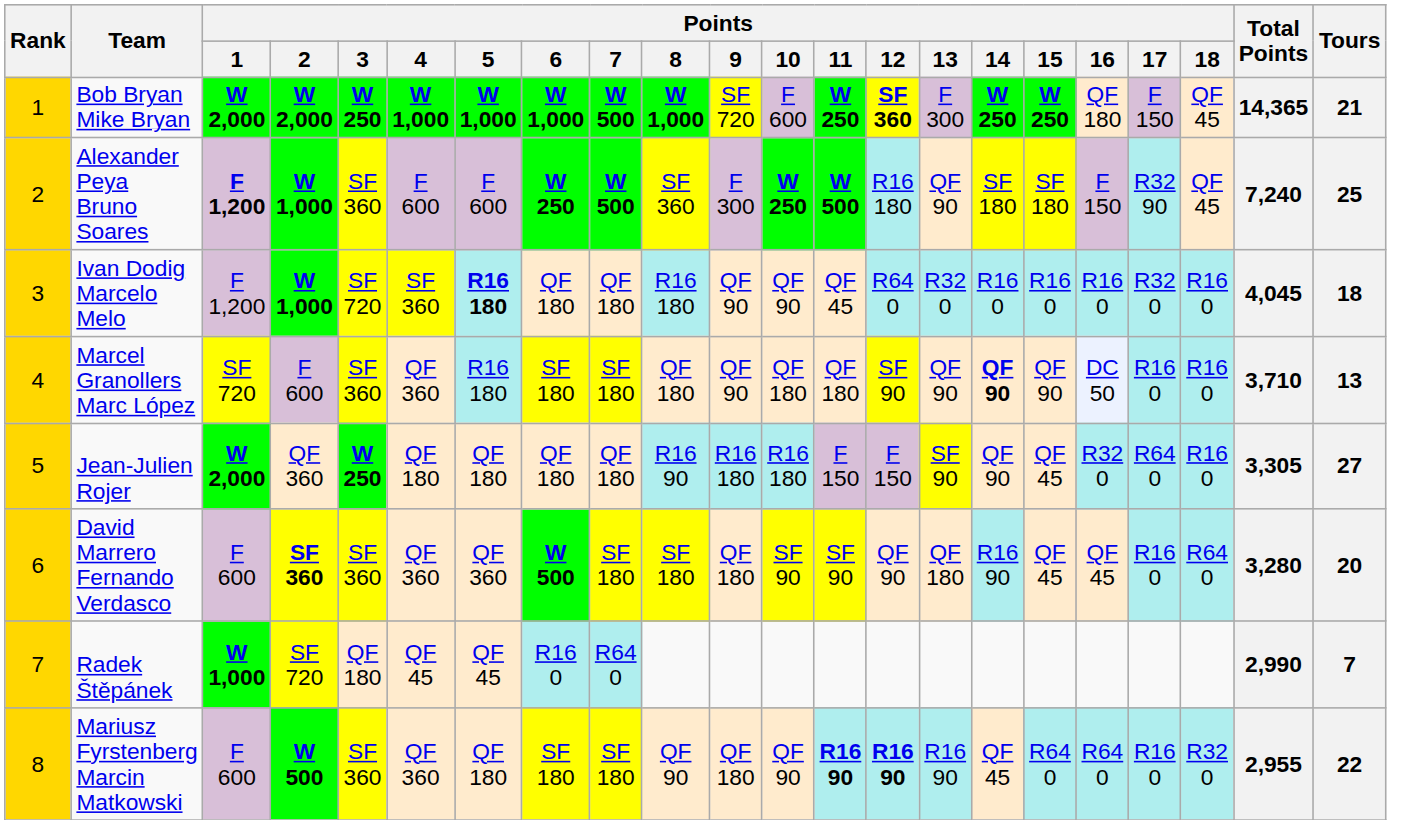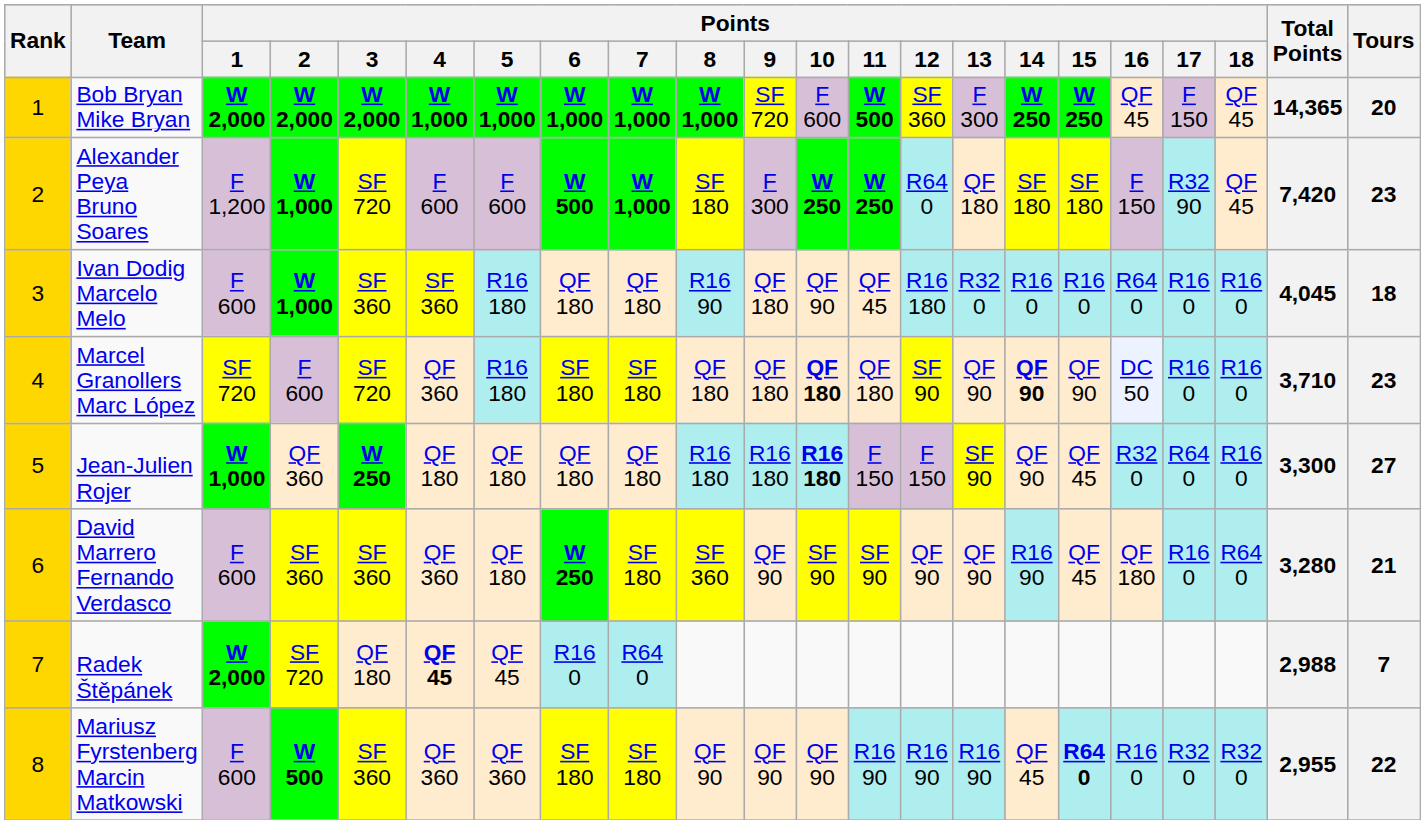Bob Bryan Mike Bryan | Points / 3: W 250 -> W 2,000
Bob Bryan Mike Bryan | Points / 7: W 500 -> W 1,000
Bob Bryan Mike Bryan | Points / 11: W 250 -> W 500
Bob Bryan Mike Bryan | Points / 12: bold -> normal
Bob Bryan Mike Bryan | Points / 16: QF 180 -> QF 45
Bob Bryan Mike Bryan | Tours: 21 -> 20
Alexander Peya Bruno Soares | Points / 1: bold -> normal
Alexander Peya Bruno Soares | Points / 3: SF 360 -> SF 720
Alexander Peya Bruno Soares | Points / 6: W 250 -> W 500
Alexander Peya Bruno Soares | Points / 7: W 500 -> W 1,000
Alexander Peya Bruno Soares | Points / 8: SF 360 -> SF 180
Alexander Peya Bruno Soares | Points / 11: W 500 -> W 250
Alexander Peya Bruno Soares | Points / 12: R16 180 -> R64 0
Alexander Peya Bruno Soares | Points / 13: QF 90 -> QF 180
Alexander Peya Bruno Soares | Total Points: 7,240 -> 7,420
Alexander Peya Bruno Soares | Tours: 25 -> 23
Ivan Dodig Marcelo Melo | Points / 1: F 1,200 -> F 600
Ivan Dodig Marcelo Melo | Points / 3: SF 720 -> SF 360
Ivan Dodig Marcelo Melo | Points / 5: bold -> normal
Ivan Dodig Marcelo Melo | Points / 8: R16 180 -> R16 90
Ivan Dodig Marcelo Melo | Points / 9: QF 90 -> QF 180
Ivan Dodig Marcelo Melo | Points / 12: R64 0 -> R16 180
Ivan Dodig Marcelo Melo | Points / 16: R16 0 -> R64 0
Ivan Dodig Marcelo Melo | Points / 17: R32 0 -> R16 0
Marcel Granollers Marc López | Points / 3: SF 360 -> SF 720
Marcel Granollers Marc López | Points / 9: QF 90 -> QF 180
Marcel Granollers Marc López | Points / 10: normal -> bold
Marcel Granollers Marc López | Tours: 13 -> 23
Jean-Julien Rojer | Points / 1: W 2,000 -> W 1,000
Jean-Julien Rojer | Points / 8: R16 90 -> R16 180
Jean-Julien Rojer | Points / 10: normal -> bold
Jean-Julien Rojer | Total Points: 3,305 -> 3,300
David Marrero Fernando Verdasco | Points / 2: bold -> normal
David Marrero Fernando Verdasco | Points / 5: QF 360 -> QF 180
David Marrero Fernando Verdasco | Points / 6: W 500 -> W 250
David Marrero Fernando Verdasco | Points / 8: SF 180 -> SF 360
David Marrero Fernando Verdasco | Points / 9: QF 180 -> QF 90
David Marrero Fernando Verdasco | Points / 13: QF 180 -> QF 90
David Marrero Fernando Verdasco | Points / 16: QF 45 -> QF 180
David Marrero Fernando Verdasco | Tours: 20 -> 21
Radek Štěpánek | Points / 1: W 1,000 -> W 2,000
Radek Štěpánek | Points / 4: normal -> bold
Radek Štěpánek | Total Points: 2,990 -> 2,988
Mariusz Fyrstenberg Marcin Matkowski | Points / 5: QF 180 -> QF 360
Mariusz Fyrstenberg Marcin Matkowski | Points / 9: QF 180 -> QF 90
Mariusz Fyrstenberg Marcin Matkowski | Points / 11: bold -> normal
Mariusz Fyrstenberg Marcin Matkowski | Points / 12: bold -> normal
Mariusz Fyrstenberg Marcin Matkowski | Points / 15: normal -> bold
Mariusz Fyrstenberg Marcin Matkowski | Points / 16: R64 0 -> R16 0
Mariusz Fyrstenberg Marcin Matkowski | Points / 17: R16 0 -> R32 0
